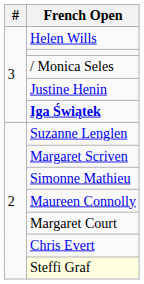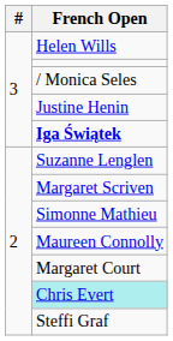Chris Evert | French Open: no background -> paleturquoise background
Steffi Graf | French Open: lightyellow background -> no background
